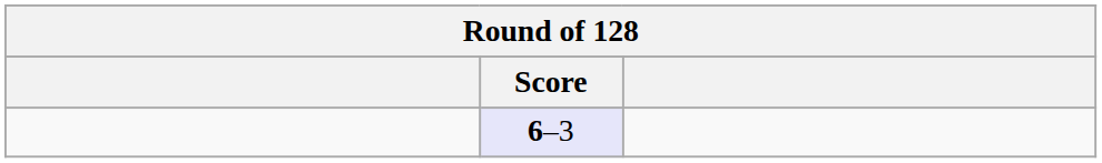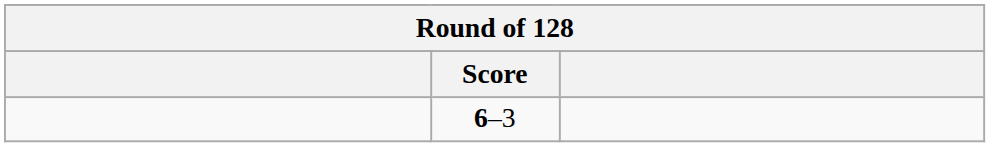row 3 | Score: lavender background -> no background
